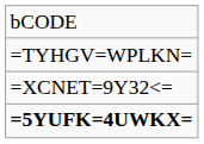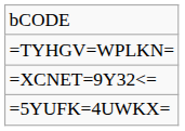row 4 | column 1: bold -> normal
